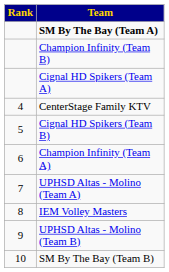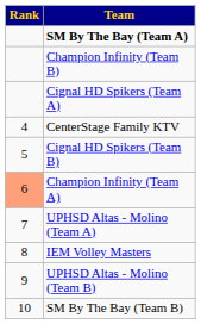Champion Infinity (Team A) | Rank: no background -> lightsalmon background
